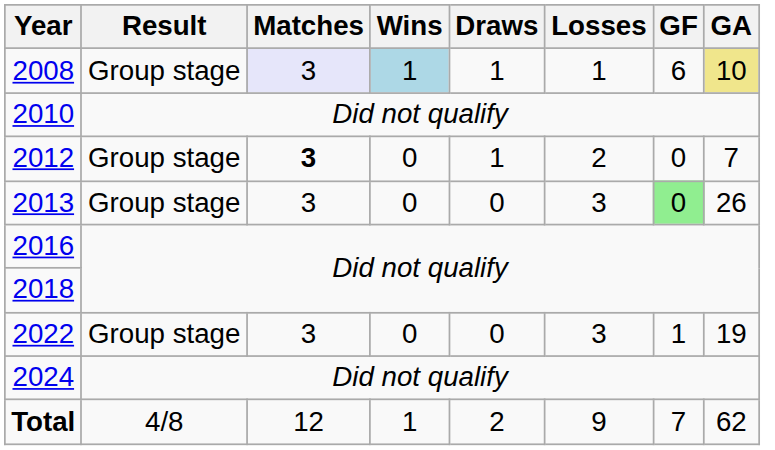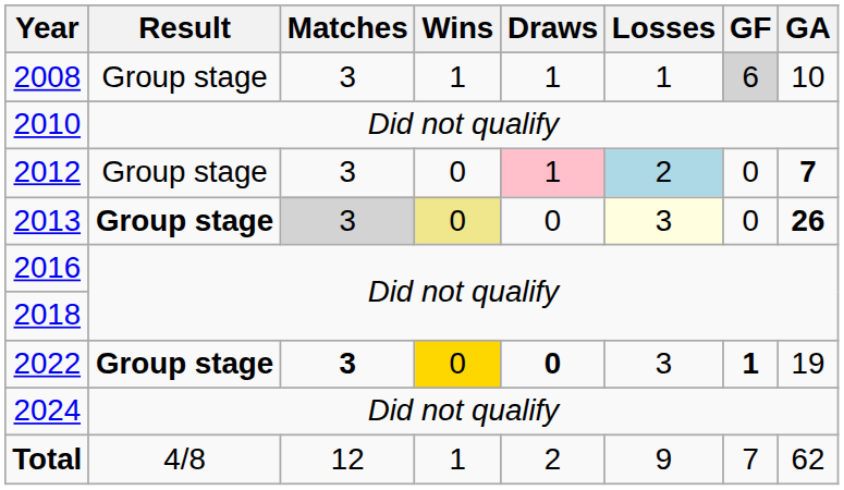2008 | Matches: lavender background -> no background
2008 | Wins: lightblue background -> no background
2008 | GF: no background -> lightgrey background
2008 | GA: khaki background -> no background
2012 | Matches: bold -> normal
2012 | Draws: no background -> pink background
2012 | Losses: no background -> lightblue background
2012 | GA: normal -> bold
2013 | Result: normal -> bold
2013 | Matches: no background -> lightgrey background
2013 | Wins: no background -> khaki background
2013 | Losses: no background -> lightyellow background
2013 | GF: lightgreen background -> no background
2013 | GA: normal -> bold
2022 | Result: normal -> bold
2022 | Matches: normal -> bold
2022 | Wins: no background -> gold background
2022 | Draws: normal -> bold
2022 | GF: normal -> bold
